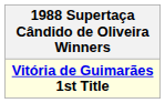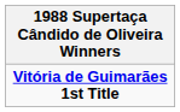row 2 | column 1: lightyellow background -> no background
